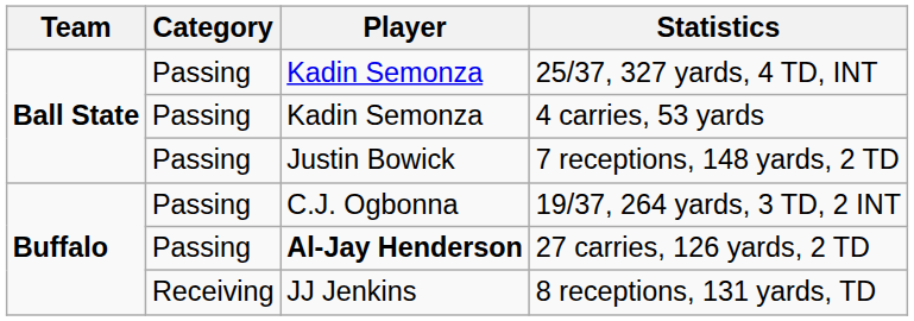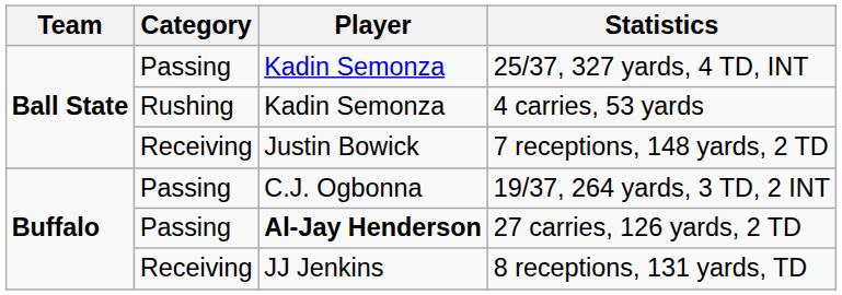4 carries, 53 yards | Category: Passing -> Rushing
7 receptions, 148 yards, 2 TD | Category: Passing -> Receiving
